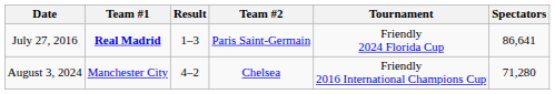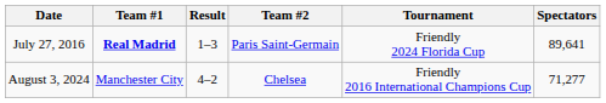July 27, 2016 | Spectators: 86,641 -> 89,641
August 3, 2024 | Spectators: 71,280 -> 71,277
